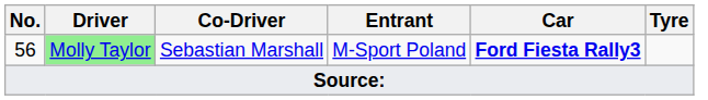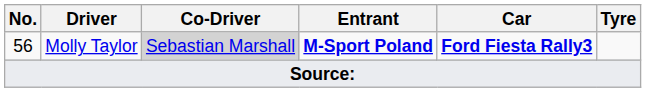56 | Driver: lightgreen background -> no background
56 | Co-Driver: no background -> lightgrey background
56 | Entrant: normal -> bold
